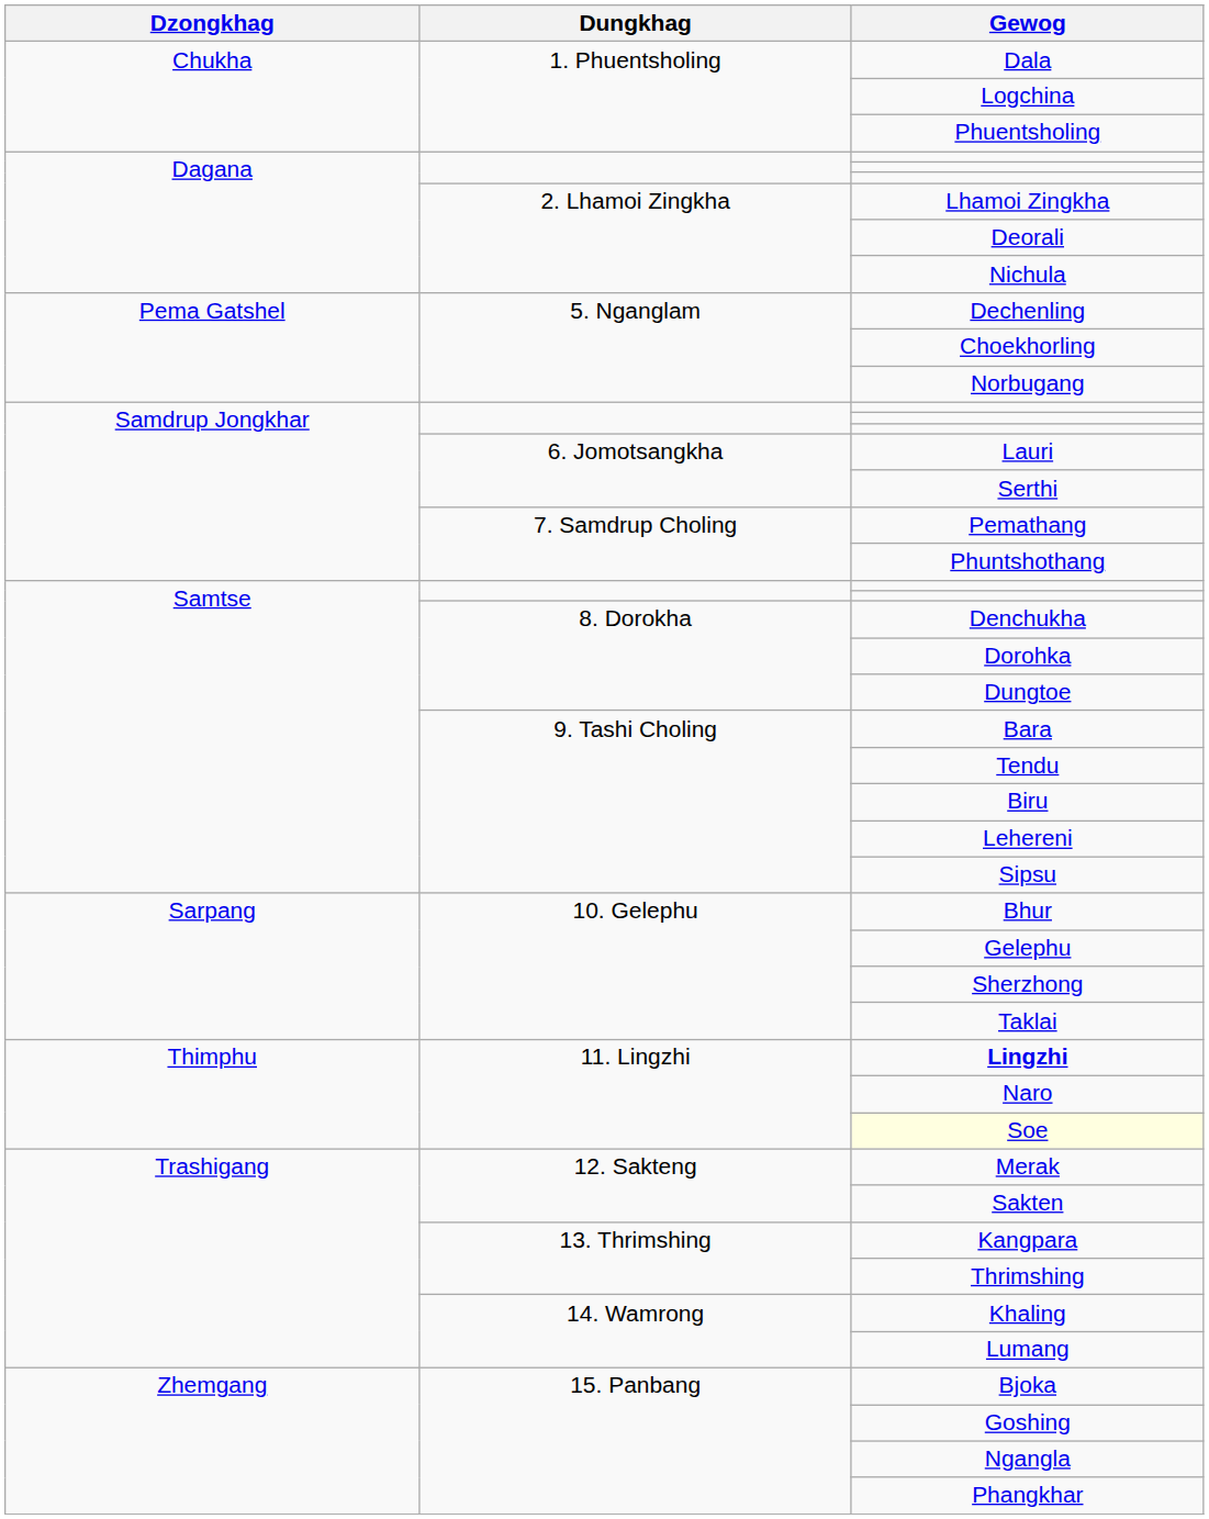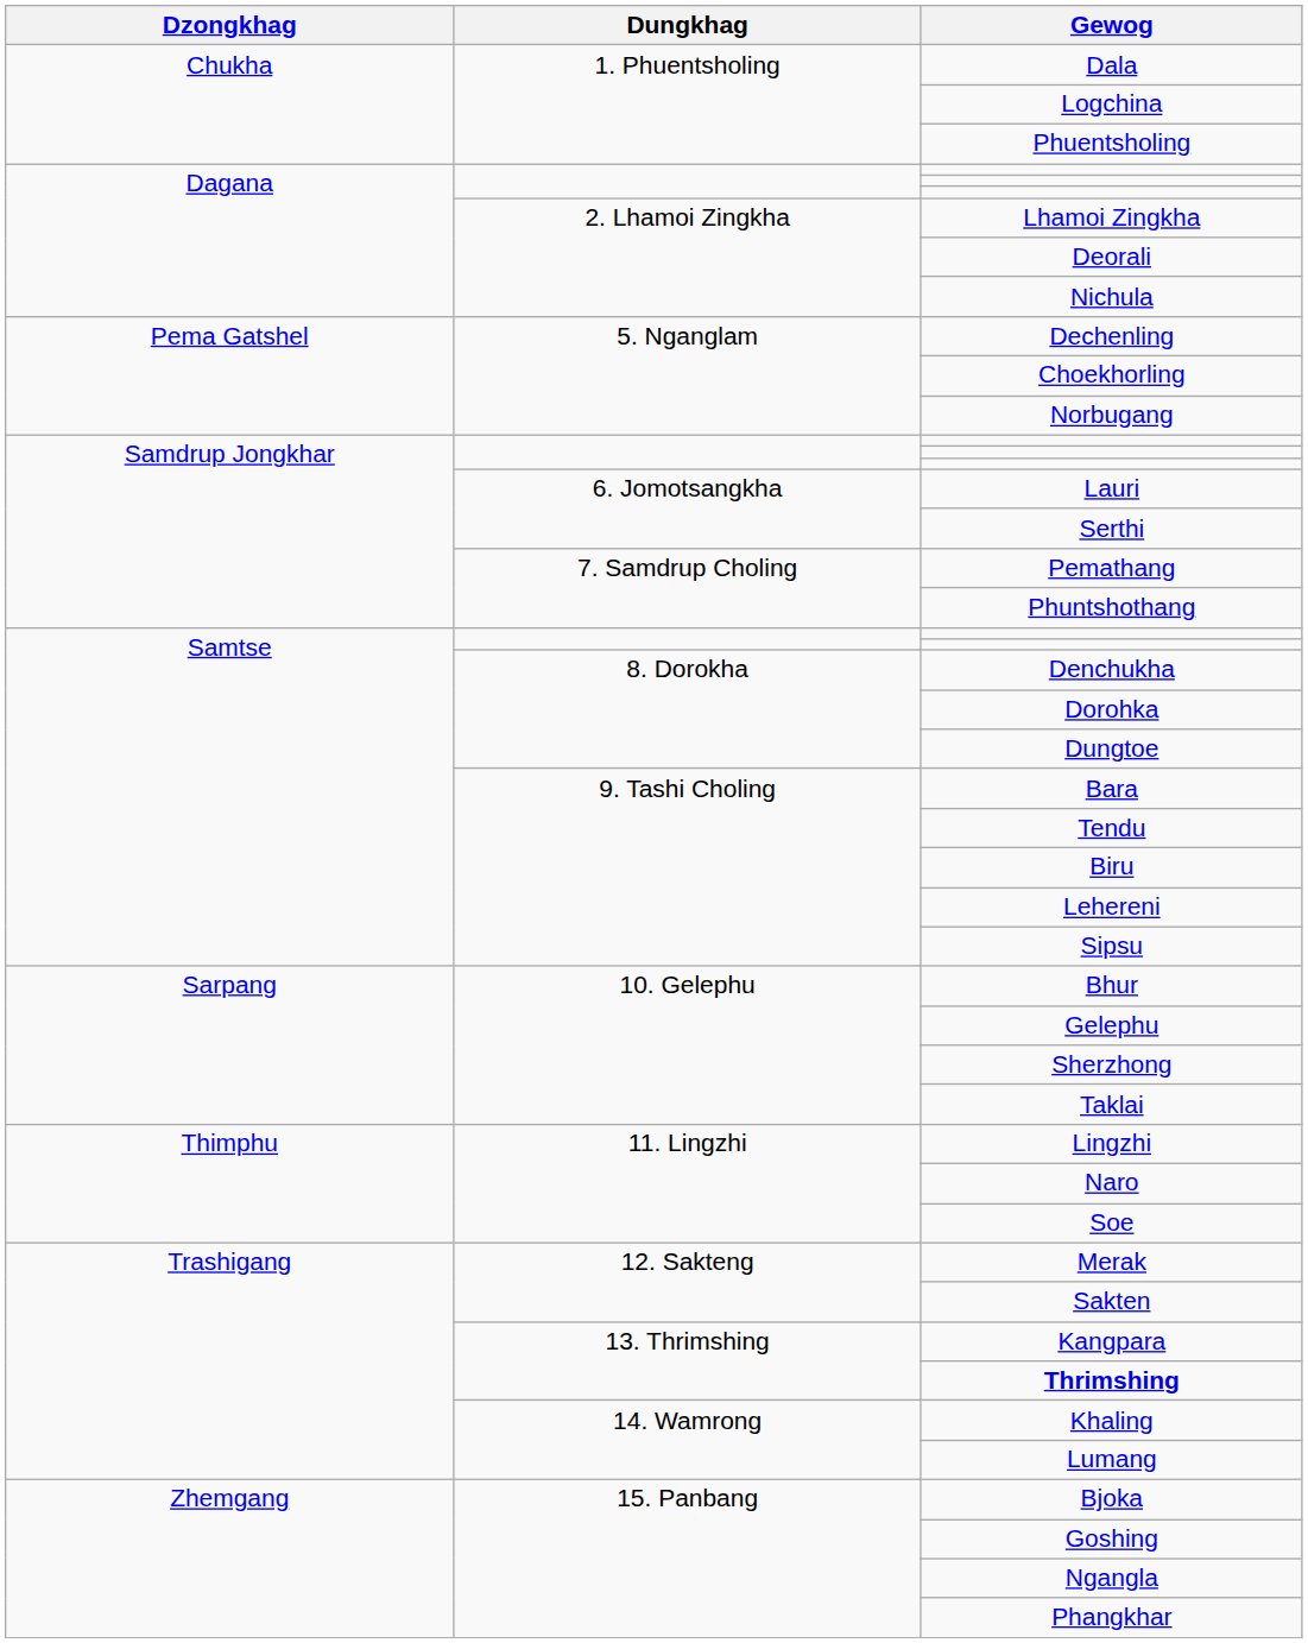Lingzhi | Gewog: bold -> normal
Soe | Gewog: lightyellow background -> no background
Thrimshing | Gewog: normal -> bold
